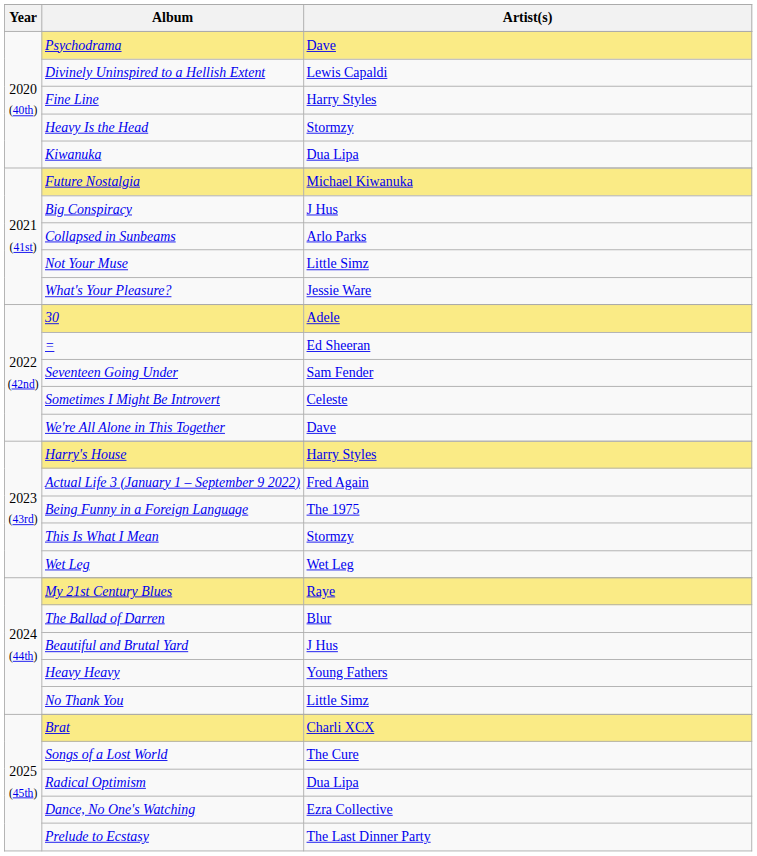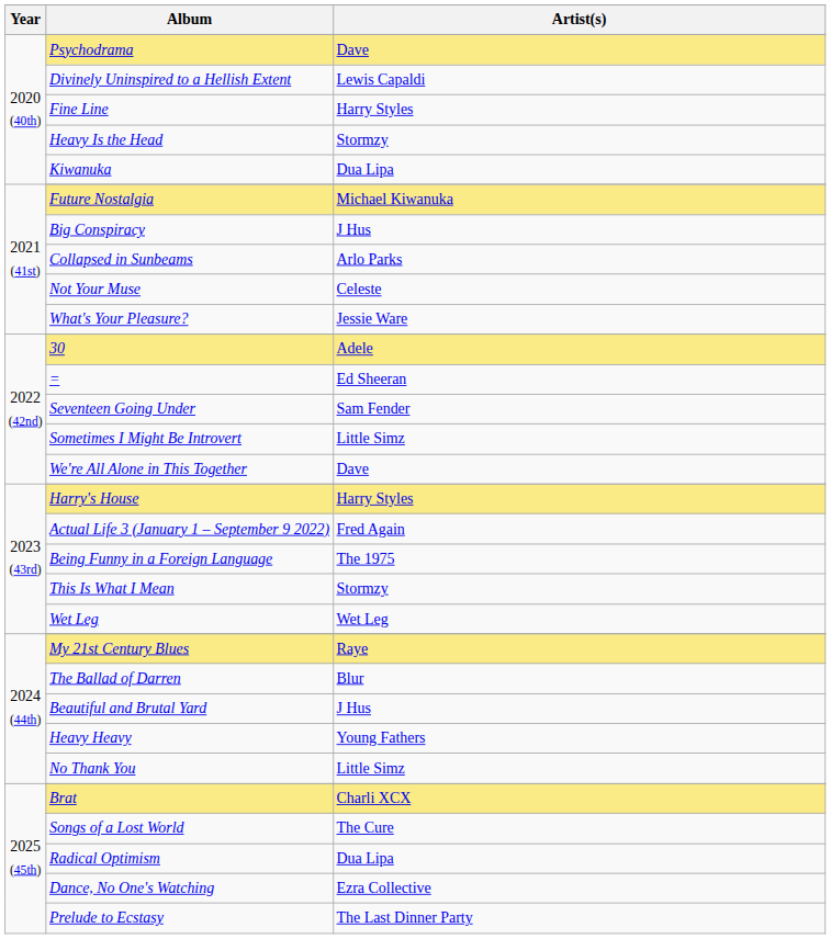Not Your Muse | Artist(s): Little Simz -> Celeste
Sometimes I Might Be Introvert | Artist(s): Celeste -> Little Simz
